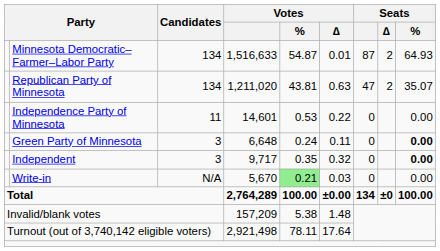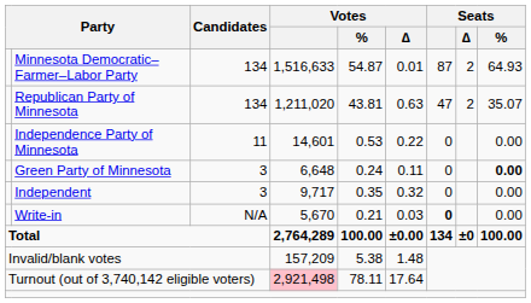Independent | Seats / %: bold -> normal
Write-in | Votes / %: lightgreen background -> no background
Write-in | Seats: normal -> bold
Turnout (out of 3,740,142 eligible voters) | Votes: no background -> pink background
